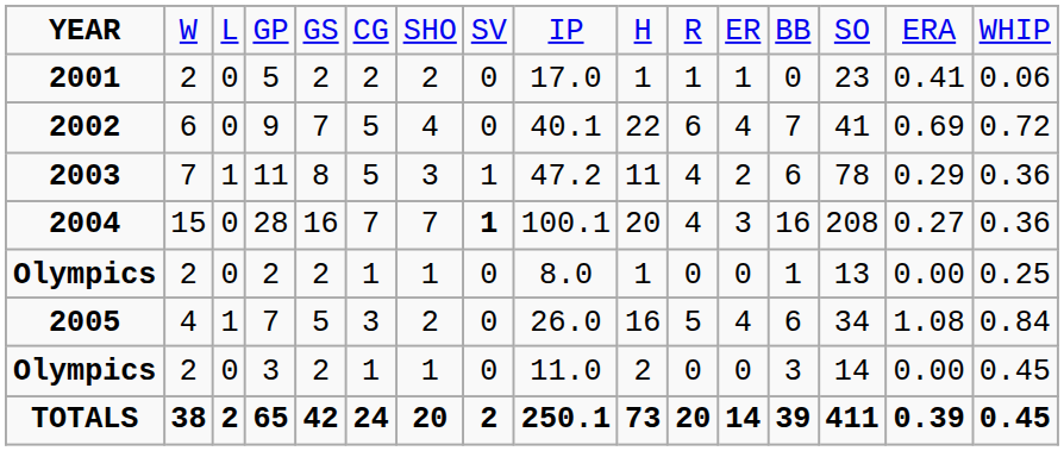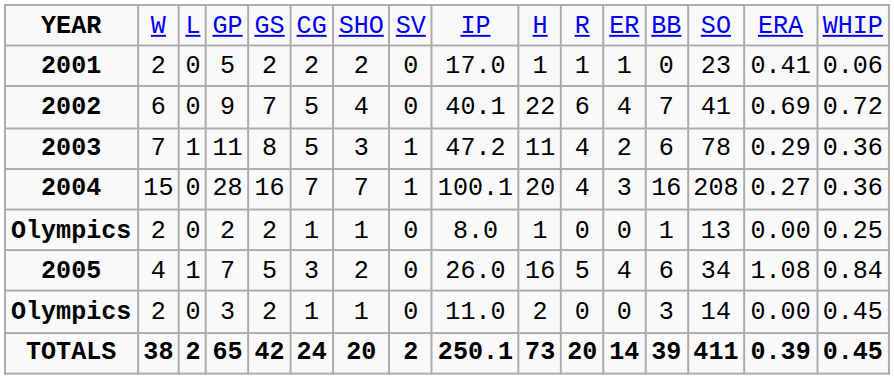28 | column 8: bold -> normal
